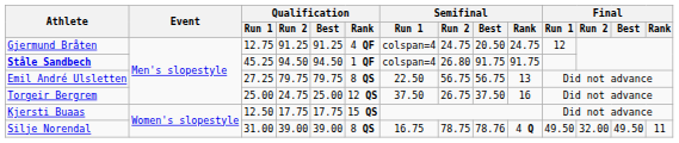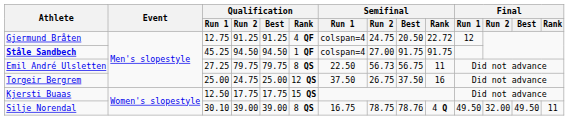Gjermund Bråten | Semifinal / Rank: 24.75 -> 22.72
Ståle Sandbech | Semifinal / Run 2: 26.80 -> 27.00
Emil André Ulsletten | Semifinal / Run 2: 56.75 -> 56.73
Emil André Ulsletten | Semifinal / Rank: 13 -> 11
Silje Norendal | Qualification / Run 1: 31.00 -> 30.10
